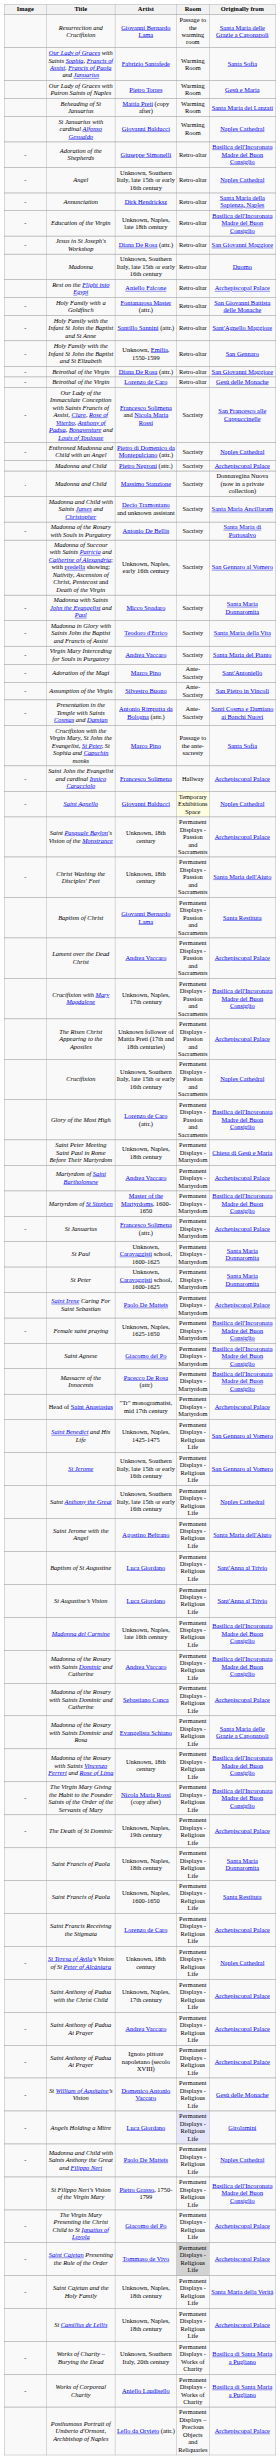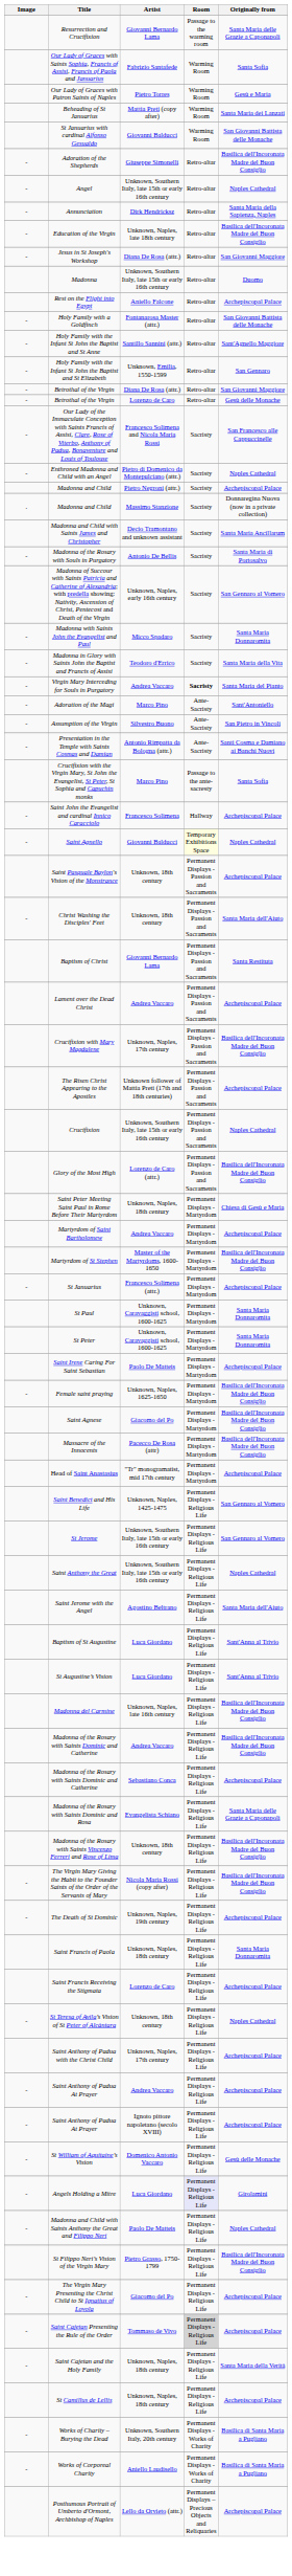St Januarius with cardinal Alfonso Gesualdo | Originally from: Naples Cathedral -> San Giovanni Battista delle Monache
Virgin Mary Interceding for Souls in Purgatory | Room: normal -> bold
- row: Saint Francis of Paola | Unknown, Naples, 1600-1650 | Permanent Displays - Religious Life | Santa Restituta
